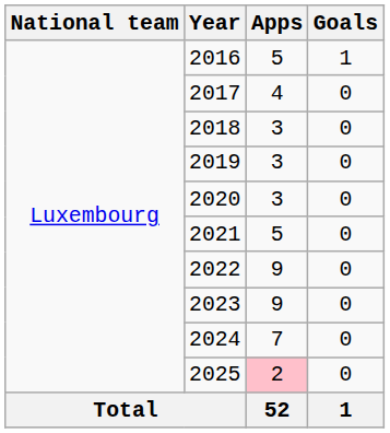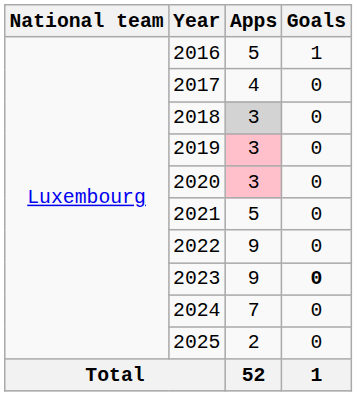2018 | Apps: no background -> lightgrey background
2019 | Apps: no background -> pink background
2020 | Apps: no background -> pink background
2023 | Goals: normal -> bold
2025 | Apps: pink background -> no background
